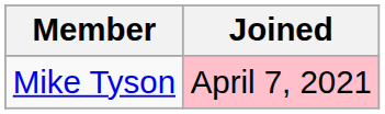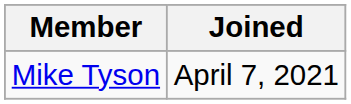Mike Tyson | Joined: pink background -> no background
